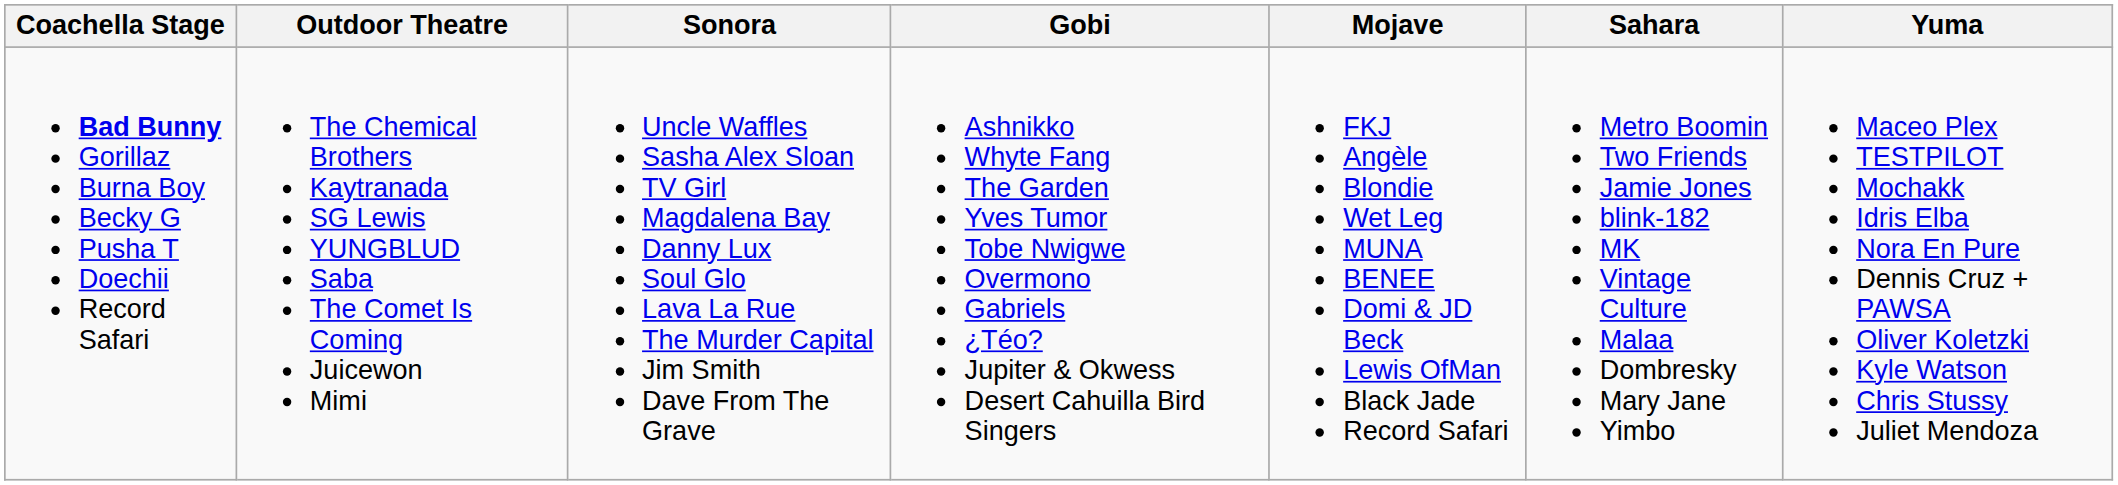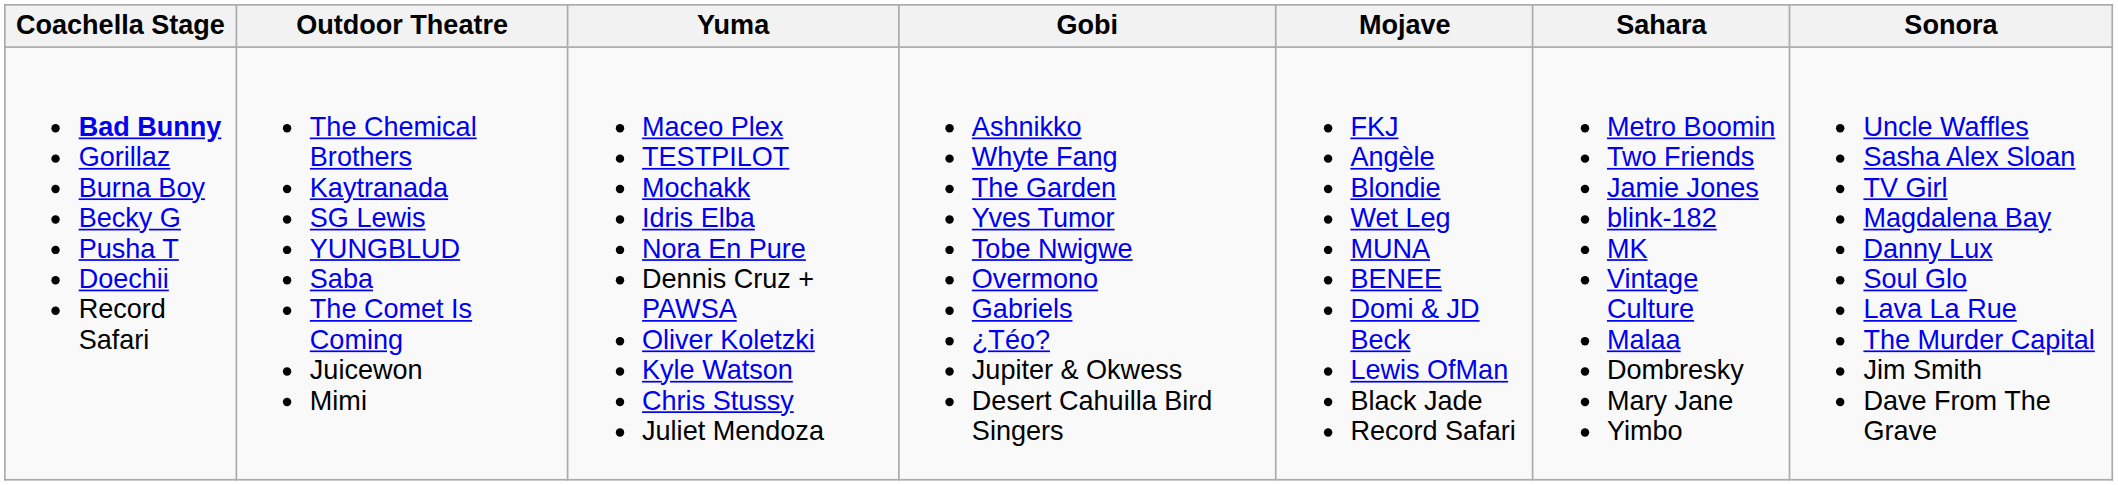columns swapped: Sonora <-> Yuma
